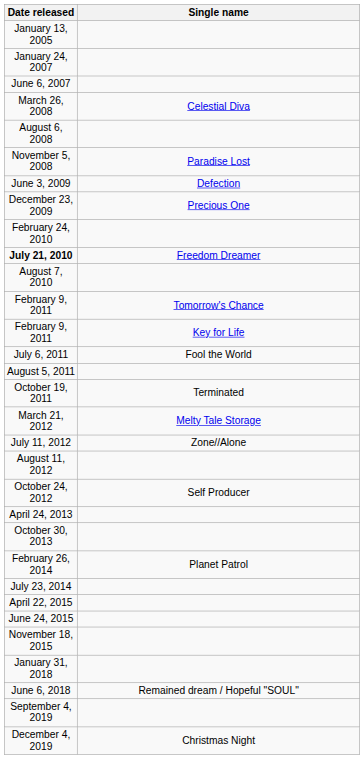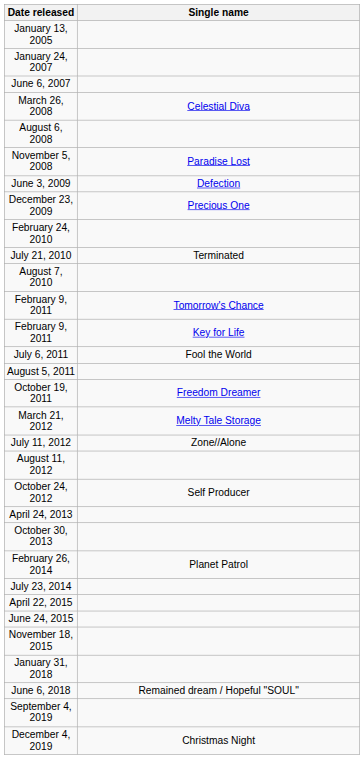row 11 | Date released: bold -> normal
row 11 | Single name: Freedom Dreamer -> Terminated
row 17 | Single name: Terminated -> Freedom Dreamer
